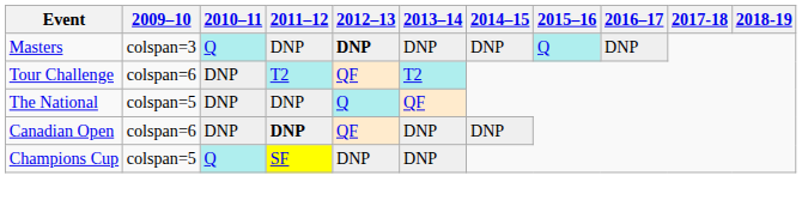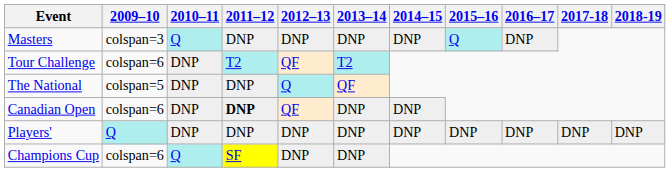Masters | 2012–13: bold -> normal
+ row: Players' | Q | DNP | DNP | DNP | DNP | DNP | DNP | DNP | DNP | DNP
Champions Cup | 2009–10: colspan=5 -> colspan=6
